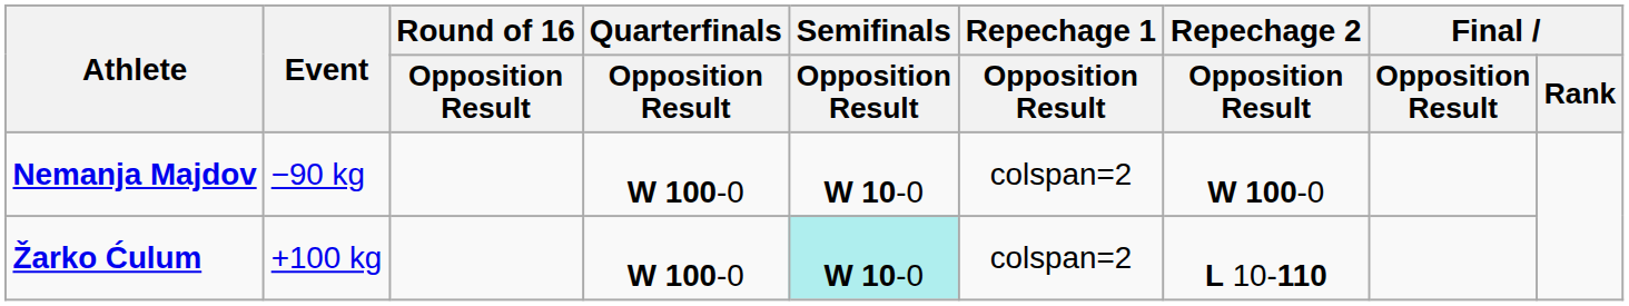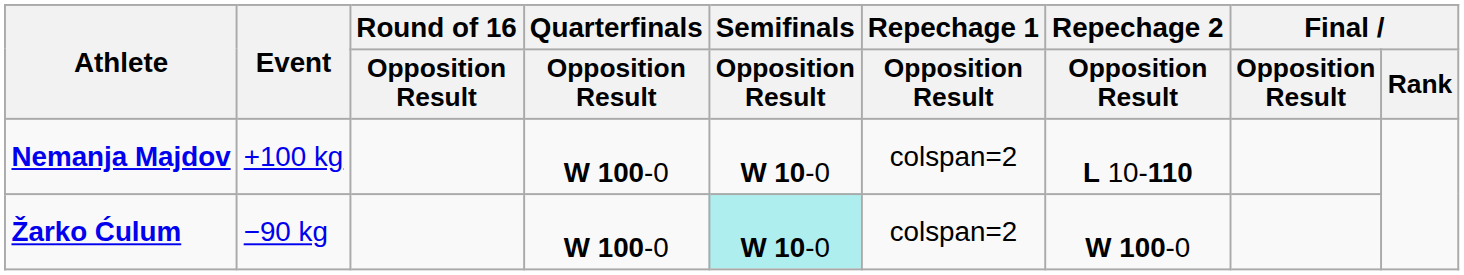Nemanja Majdov | Event: −90 kg -> +100 kg
Nemanja Majdov | Repechage 2 / Opposition Result: W 100-0 -> L 10-110
Žarko Ćulum | Event: +100 kg -> −90 kg
Žarko Ćulum | Repechage 2 / Opposition Result: L 10-110 -> W 100-0
